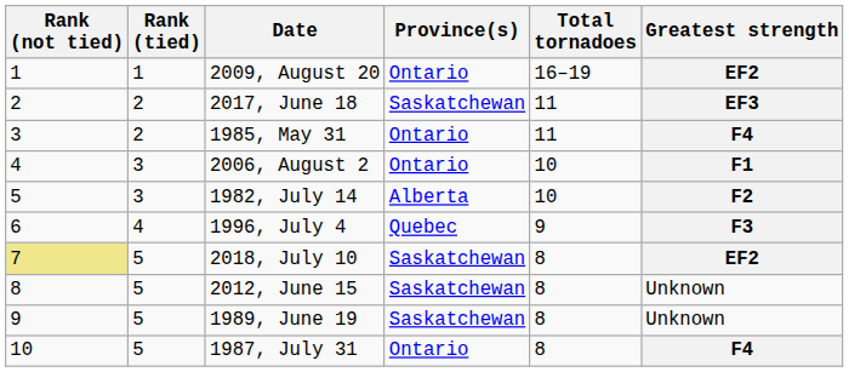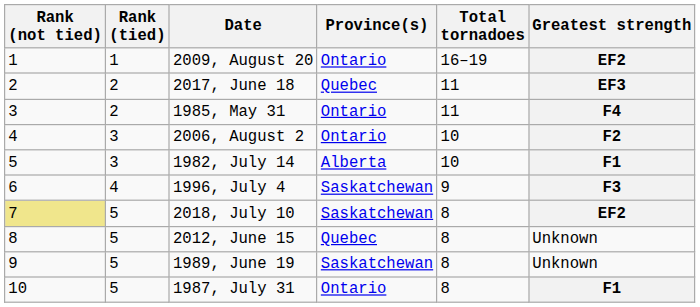2017, June 18 | Province(s): Saskatchewan -> Quebec
2006, August 2 | Greatest strength: F1 -> F2
1982, July 14 | Greatest strength: F2 -> F1
1996, July 4 | Province(s): Quebec -> Saskatchewan
2012, June 15 | Province(s): Saskatchewan -> Quebec
1987, July 31 | Greatest strength: F4 -> F1
